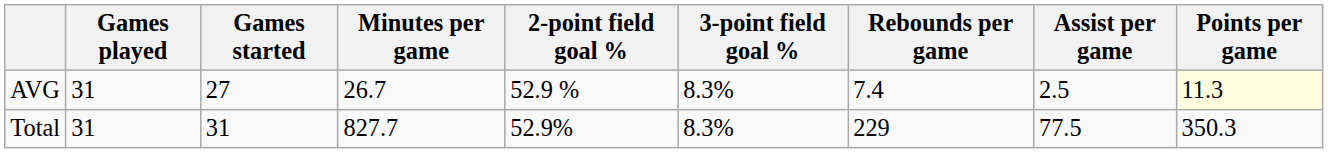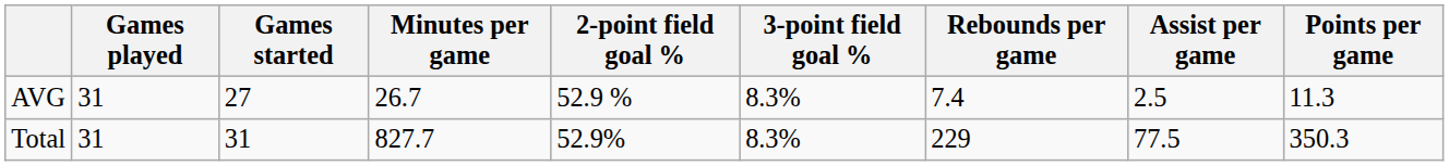row 2 | Points per game: lightyellow background -> no background
